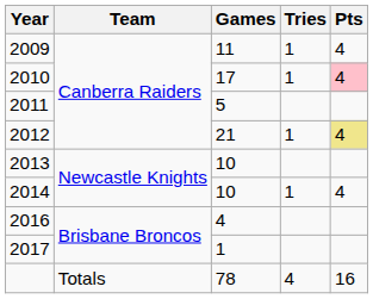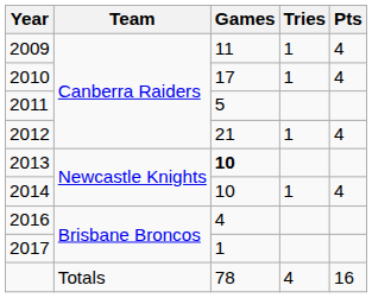2010 | Pts: pink background -> no background
2012 | Pts: khaki background -> no background
2013 | Games: normal -> bold
